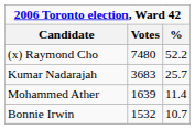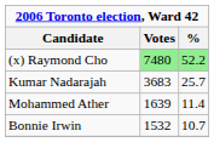(x) Raymond Cho | Votes: no background -> lightgreen background
(x) Raymond Cho | %: no background -> lightgreen background
